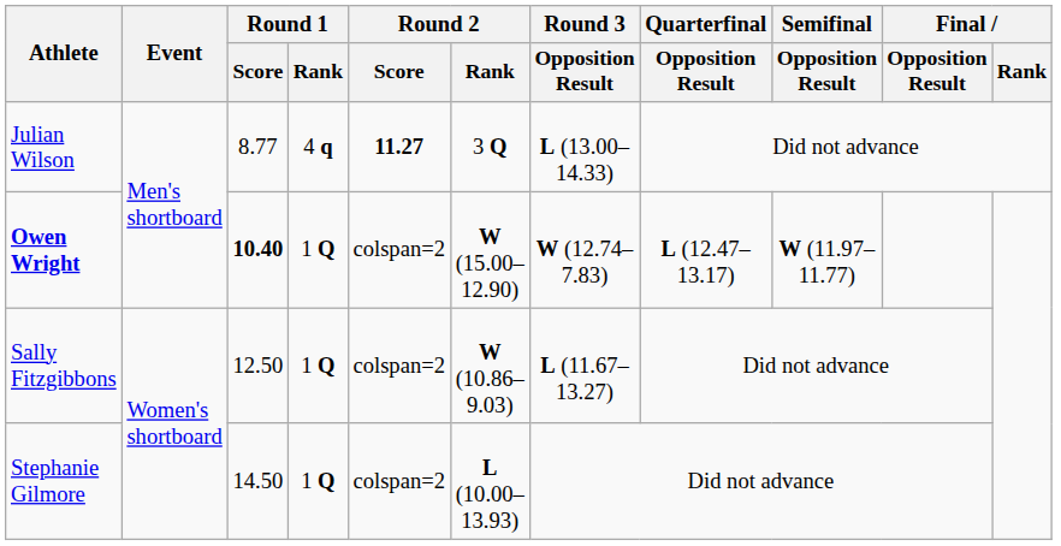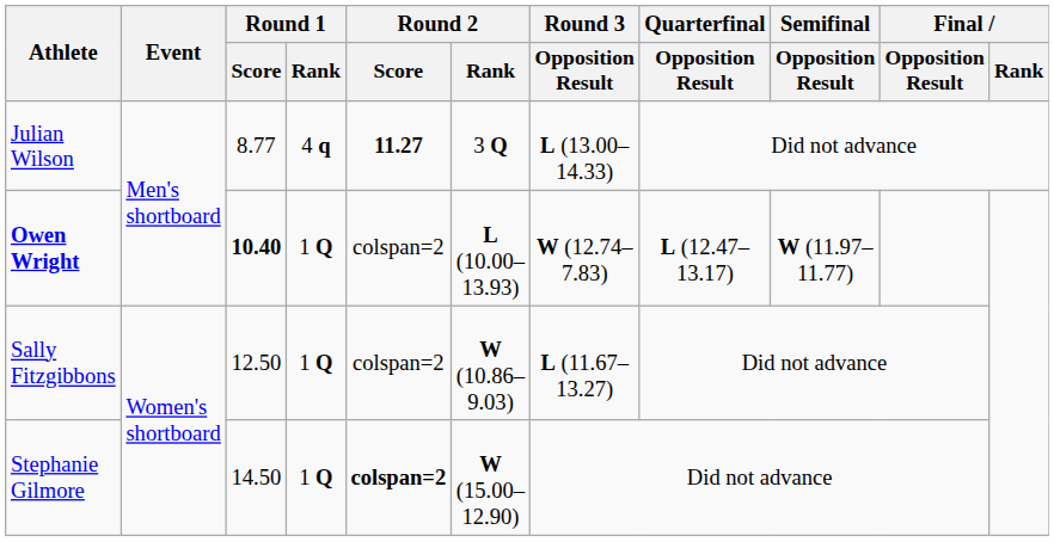Owen Wright | Round 2 / Rank: W (15.00–12.90) -> L (10.00–13.93)
Stephanie Gilmore | Round 2 / Score: normal -> bold
Stephanie Gilmore | Round 2 / Rank: L (10.00–13.93) -> W (15.00–12.90)
